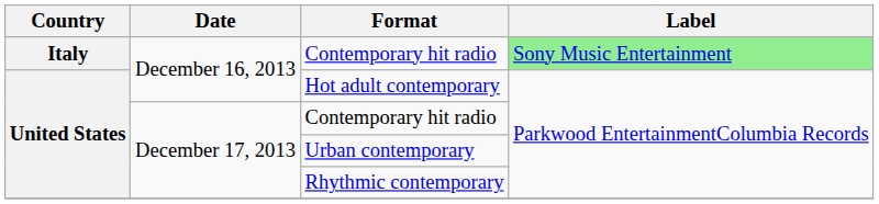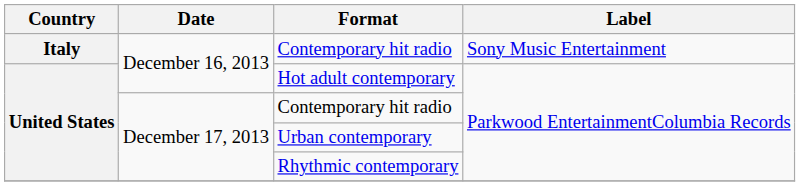Italy / Contemporary hit radio | Label: lightgreen background -> no background
